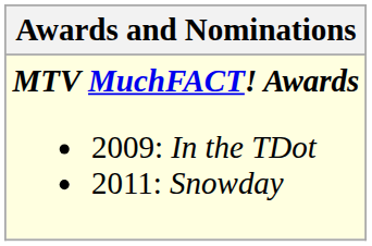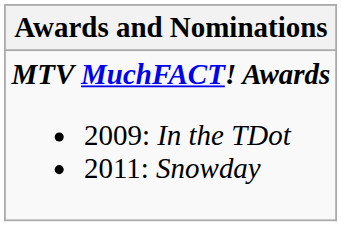row 2 | column 1: lightyellow background -> no background
